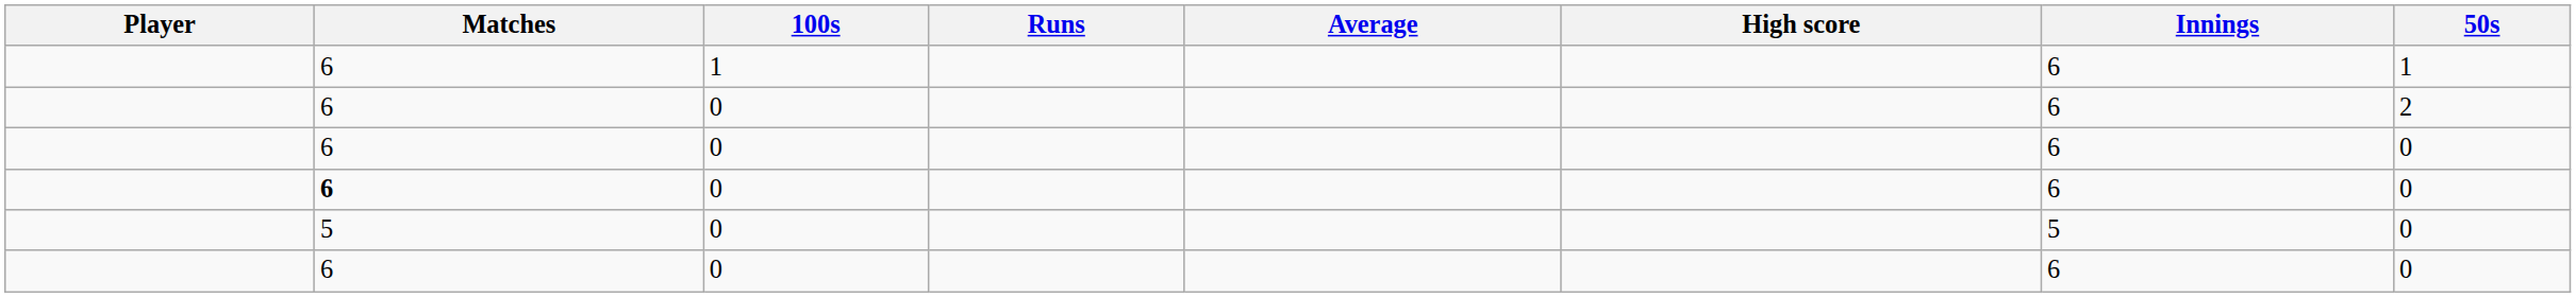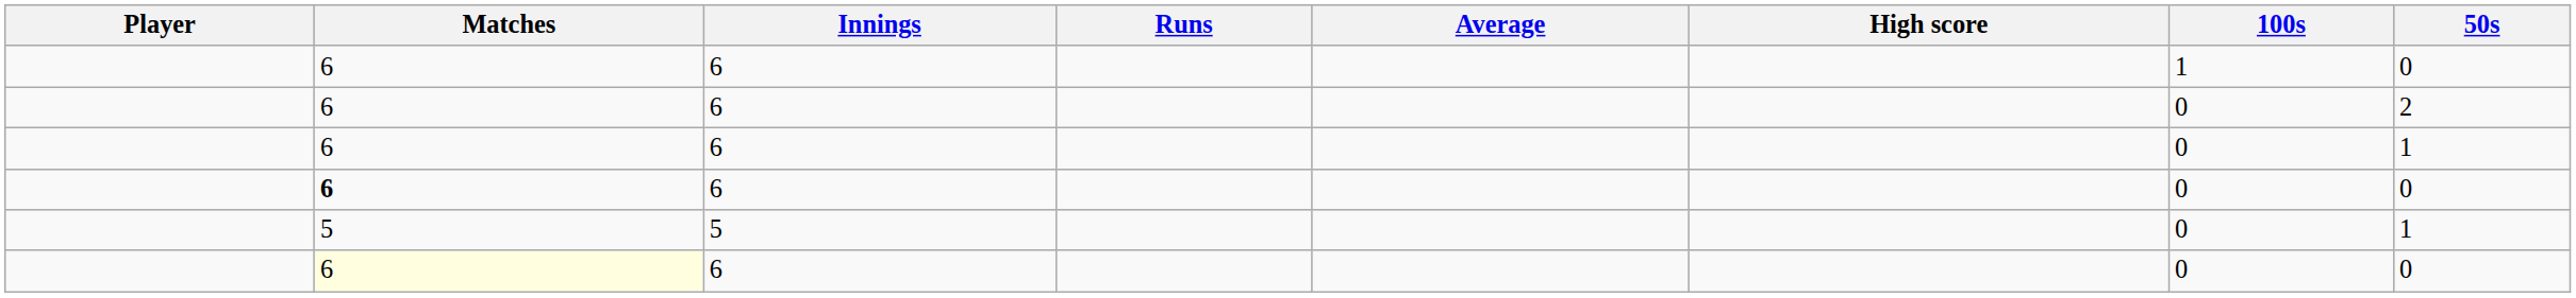columns swapped: Innings <-> 100s
row 2 | 50s: 1 -> 0
row 4 | 50s: 0 -> 1
row 6 | 50s: 0 -> 1
row 7 | Matches: no background -> lightyellow background
